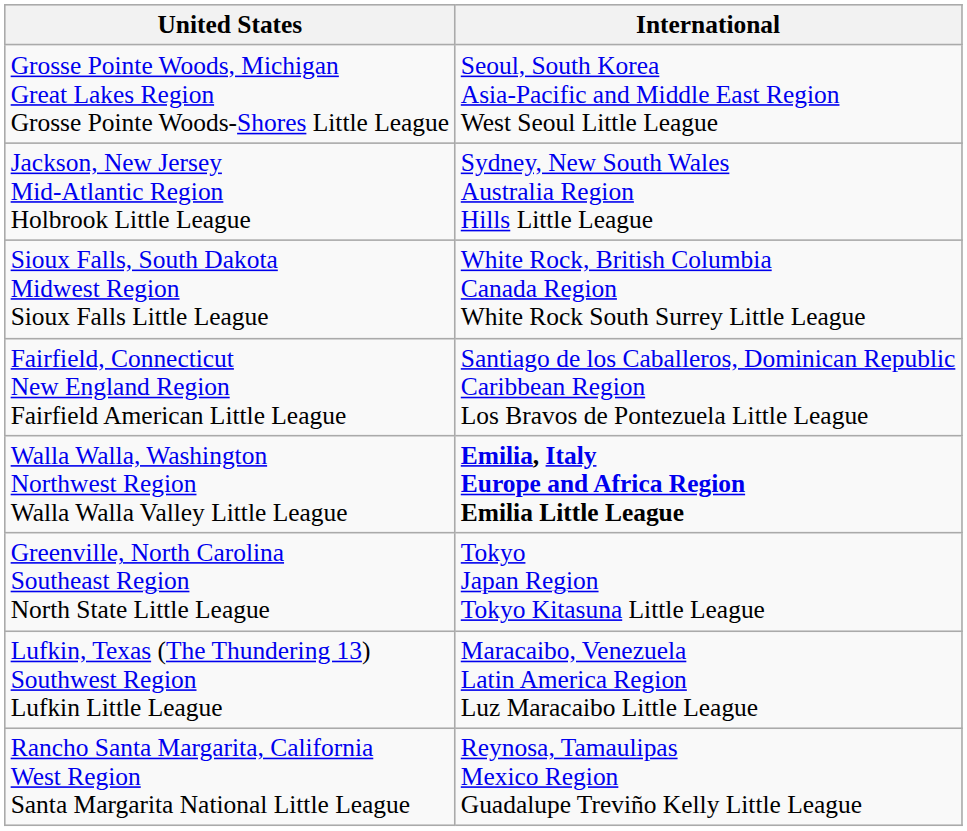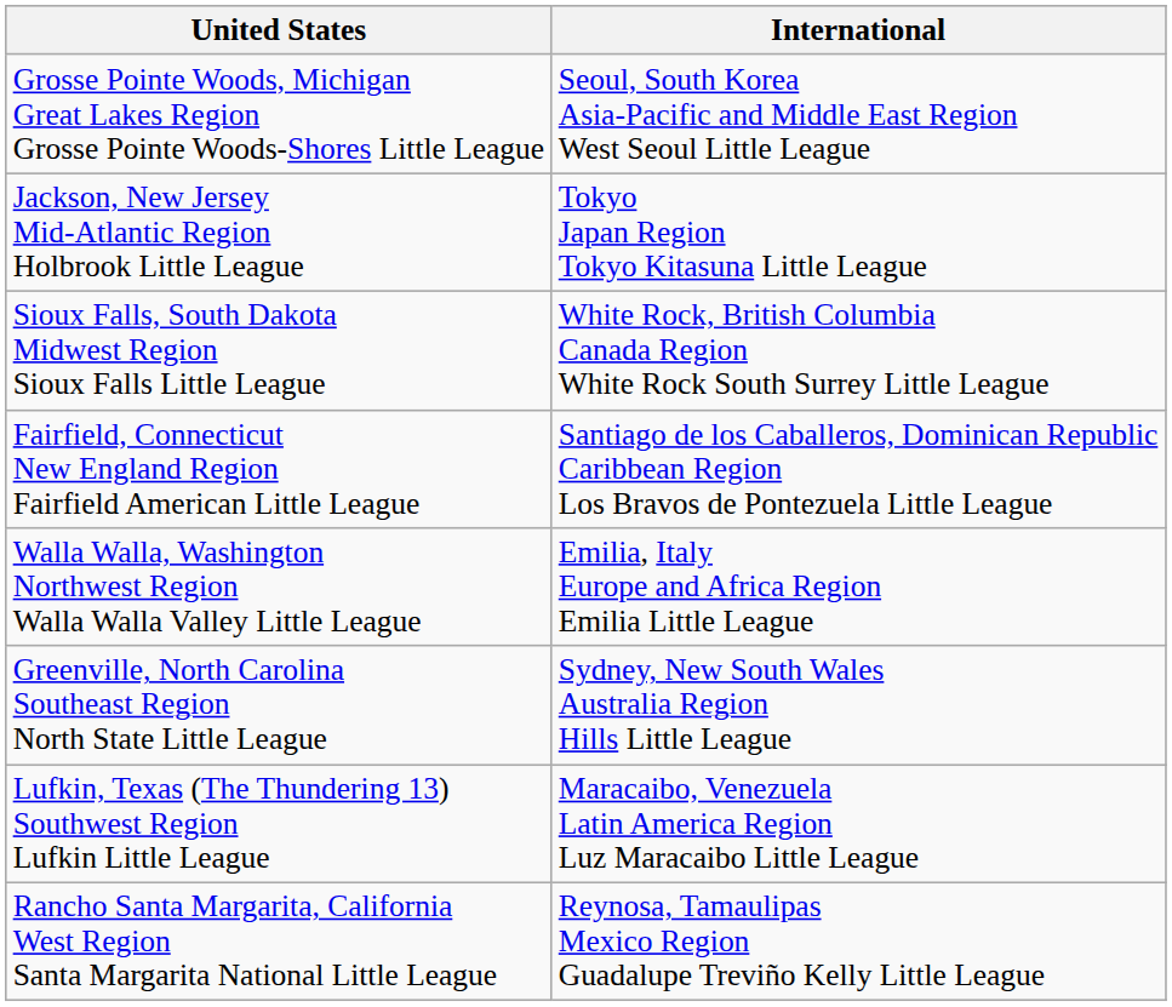row 3 | International: Sydney, New South Wales Australia Region Hills Little League -> Tokyo Japan Region Tokyo Kitasuna Little League
row 6 | International: bold -> normal
row 7 | International: Tokyo Japan Region Tokyo Kitasuna Little League -> Sydney, New South Wales Australia Region Hills Little League
